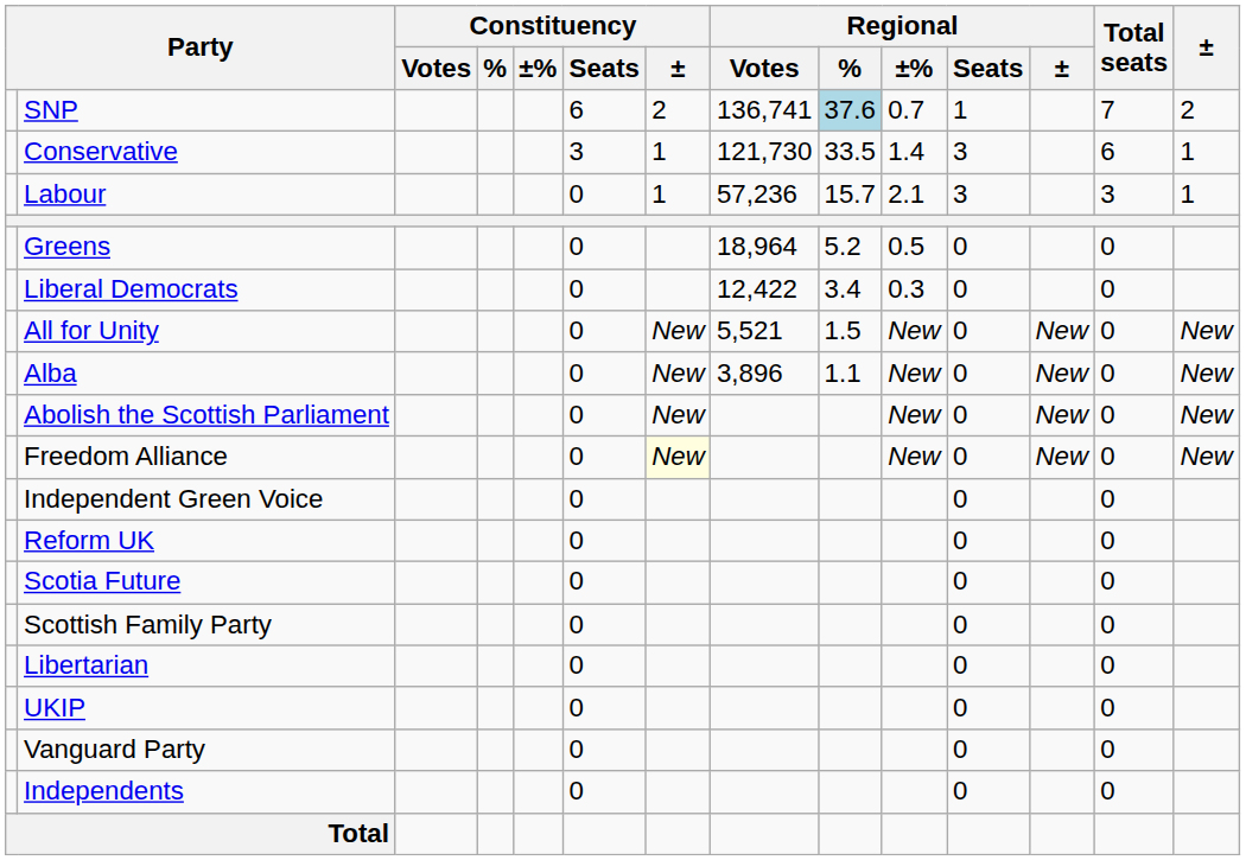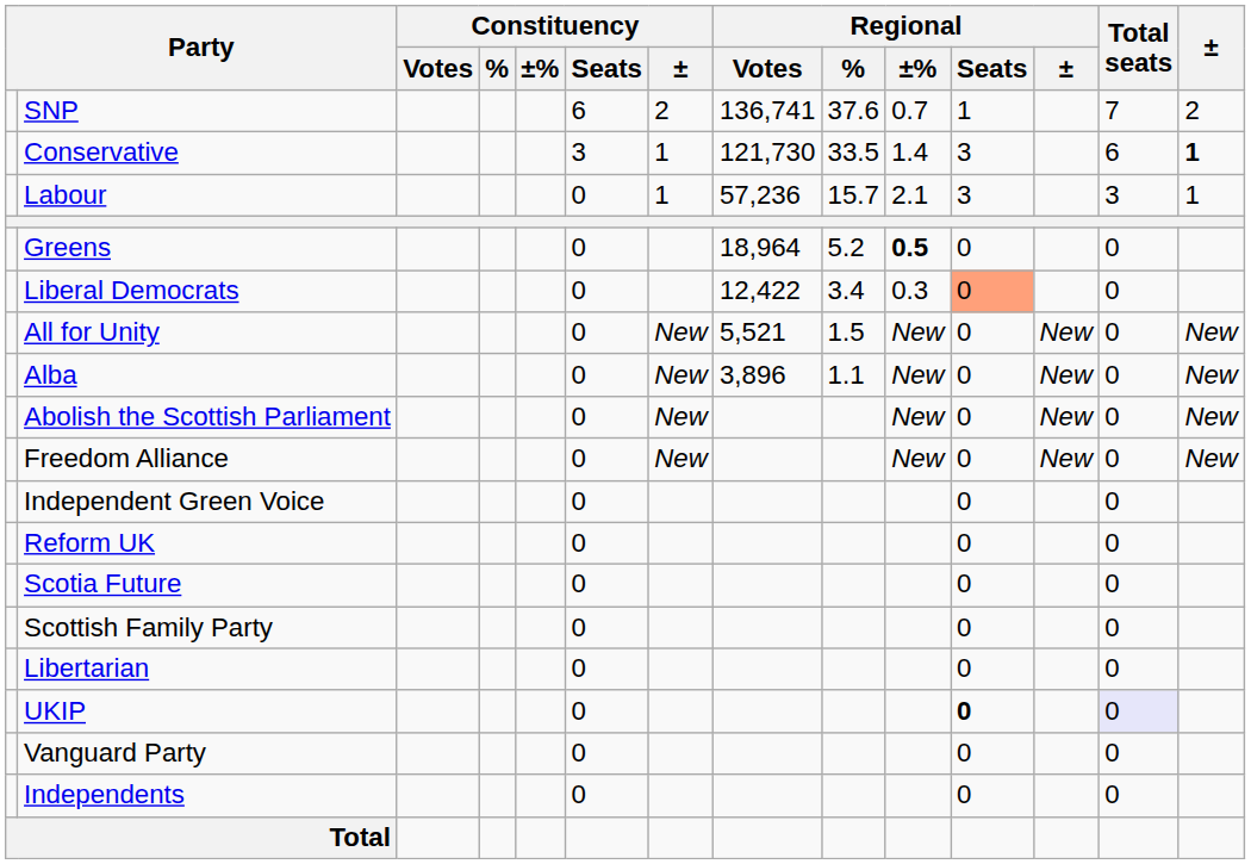SNP | Regional / %: lightblue background -> no background
Conservative | ±: normal -> bold
Greens | Regional / ±%: normal -> bold
Liberal Democrats | Regional / Seats: no background -> lightsalmon background
Freedom Alliance | Constituency / ±: lightyellow background -> no background
UKIP | Regional / Seats: normal -> bold
UKIP | Total seats: no background -> lavender background
